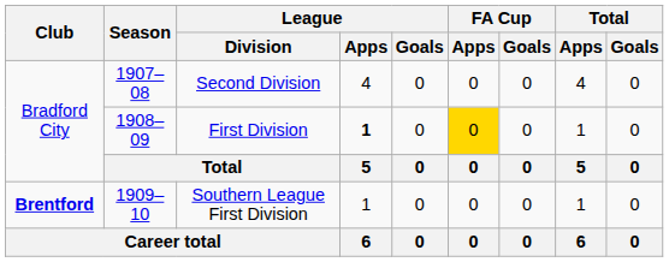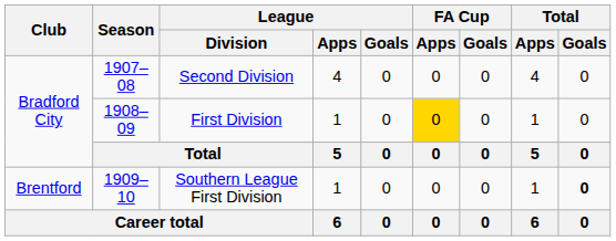First Division | League / Apps: bold -> normal
Southern League First Division | Club: bold -> normal
Southern League First Division | Total / Goals: normal -> bold
